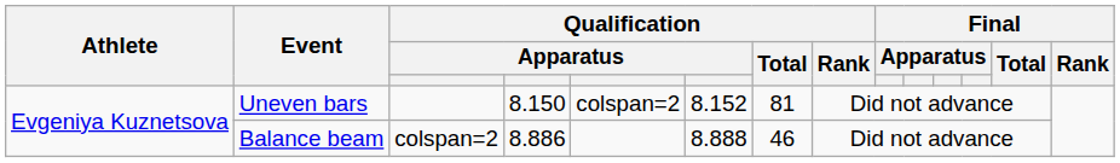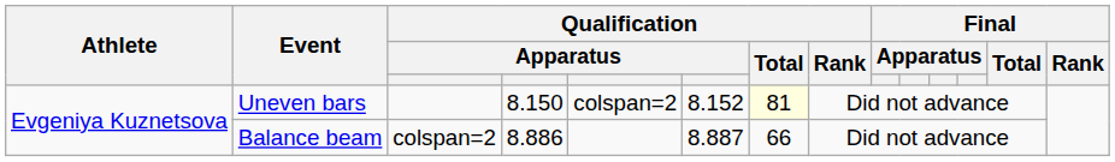Uneven bars | Qualification / Total: no background -> lightyellow background
Balance beam | column 6: 8.888 -> 8.887
Balance beam | Qualification / Total: 46 -> 66
